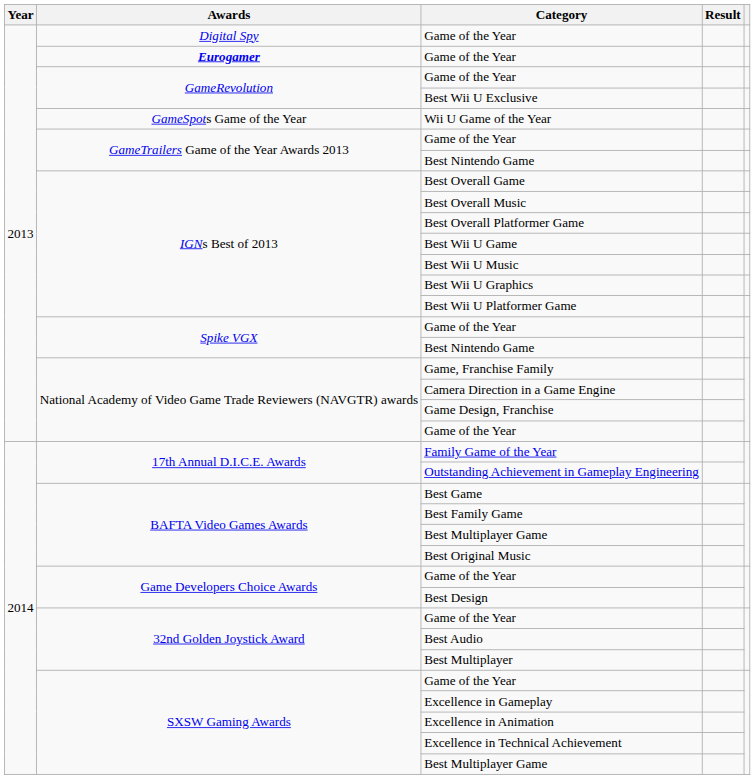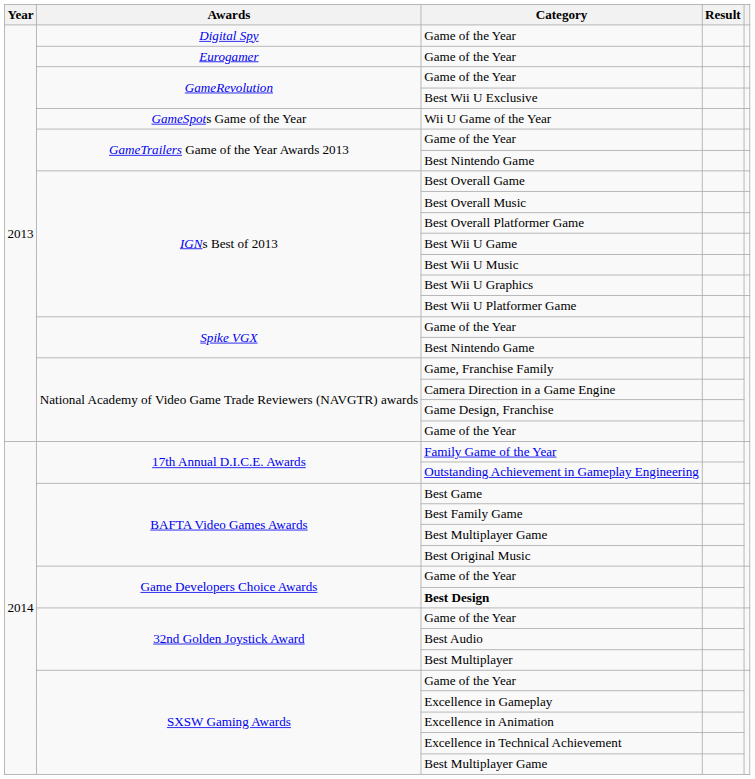Eurogamer / Game of the Year | Awards: bold -> normal
Best Design | Category: normal -> bold
